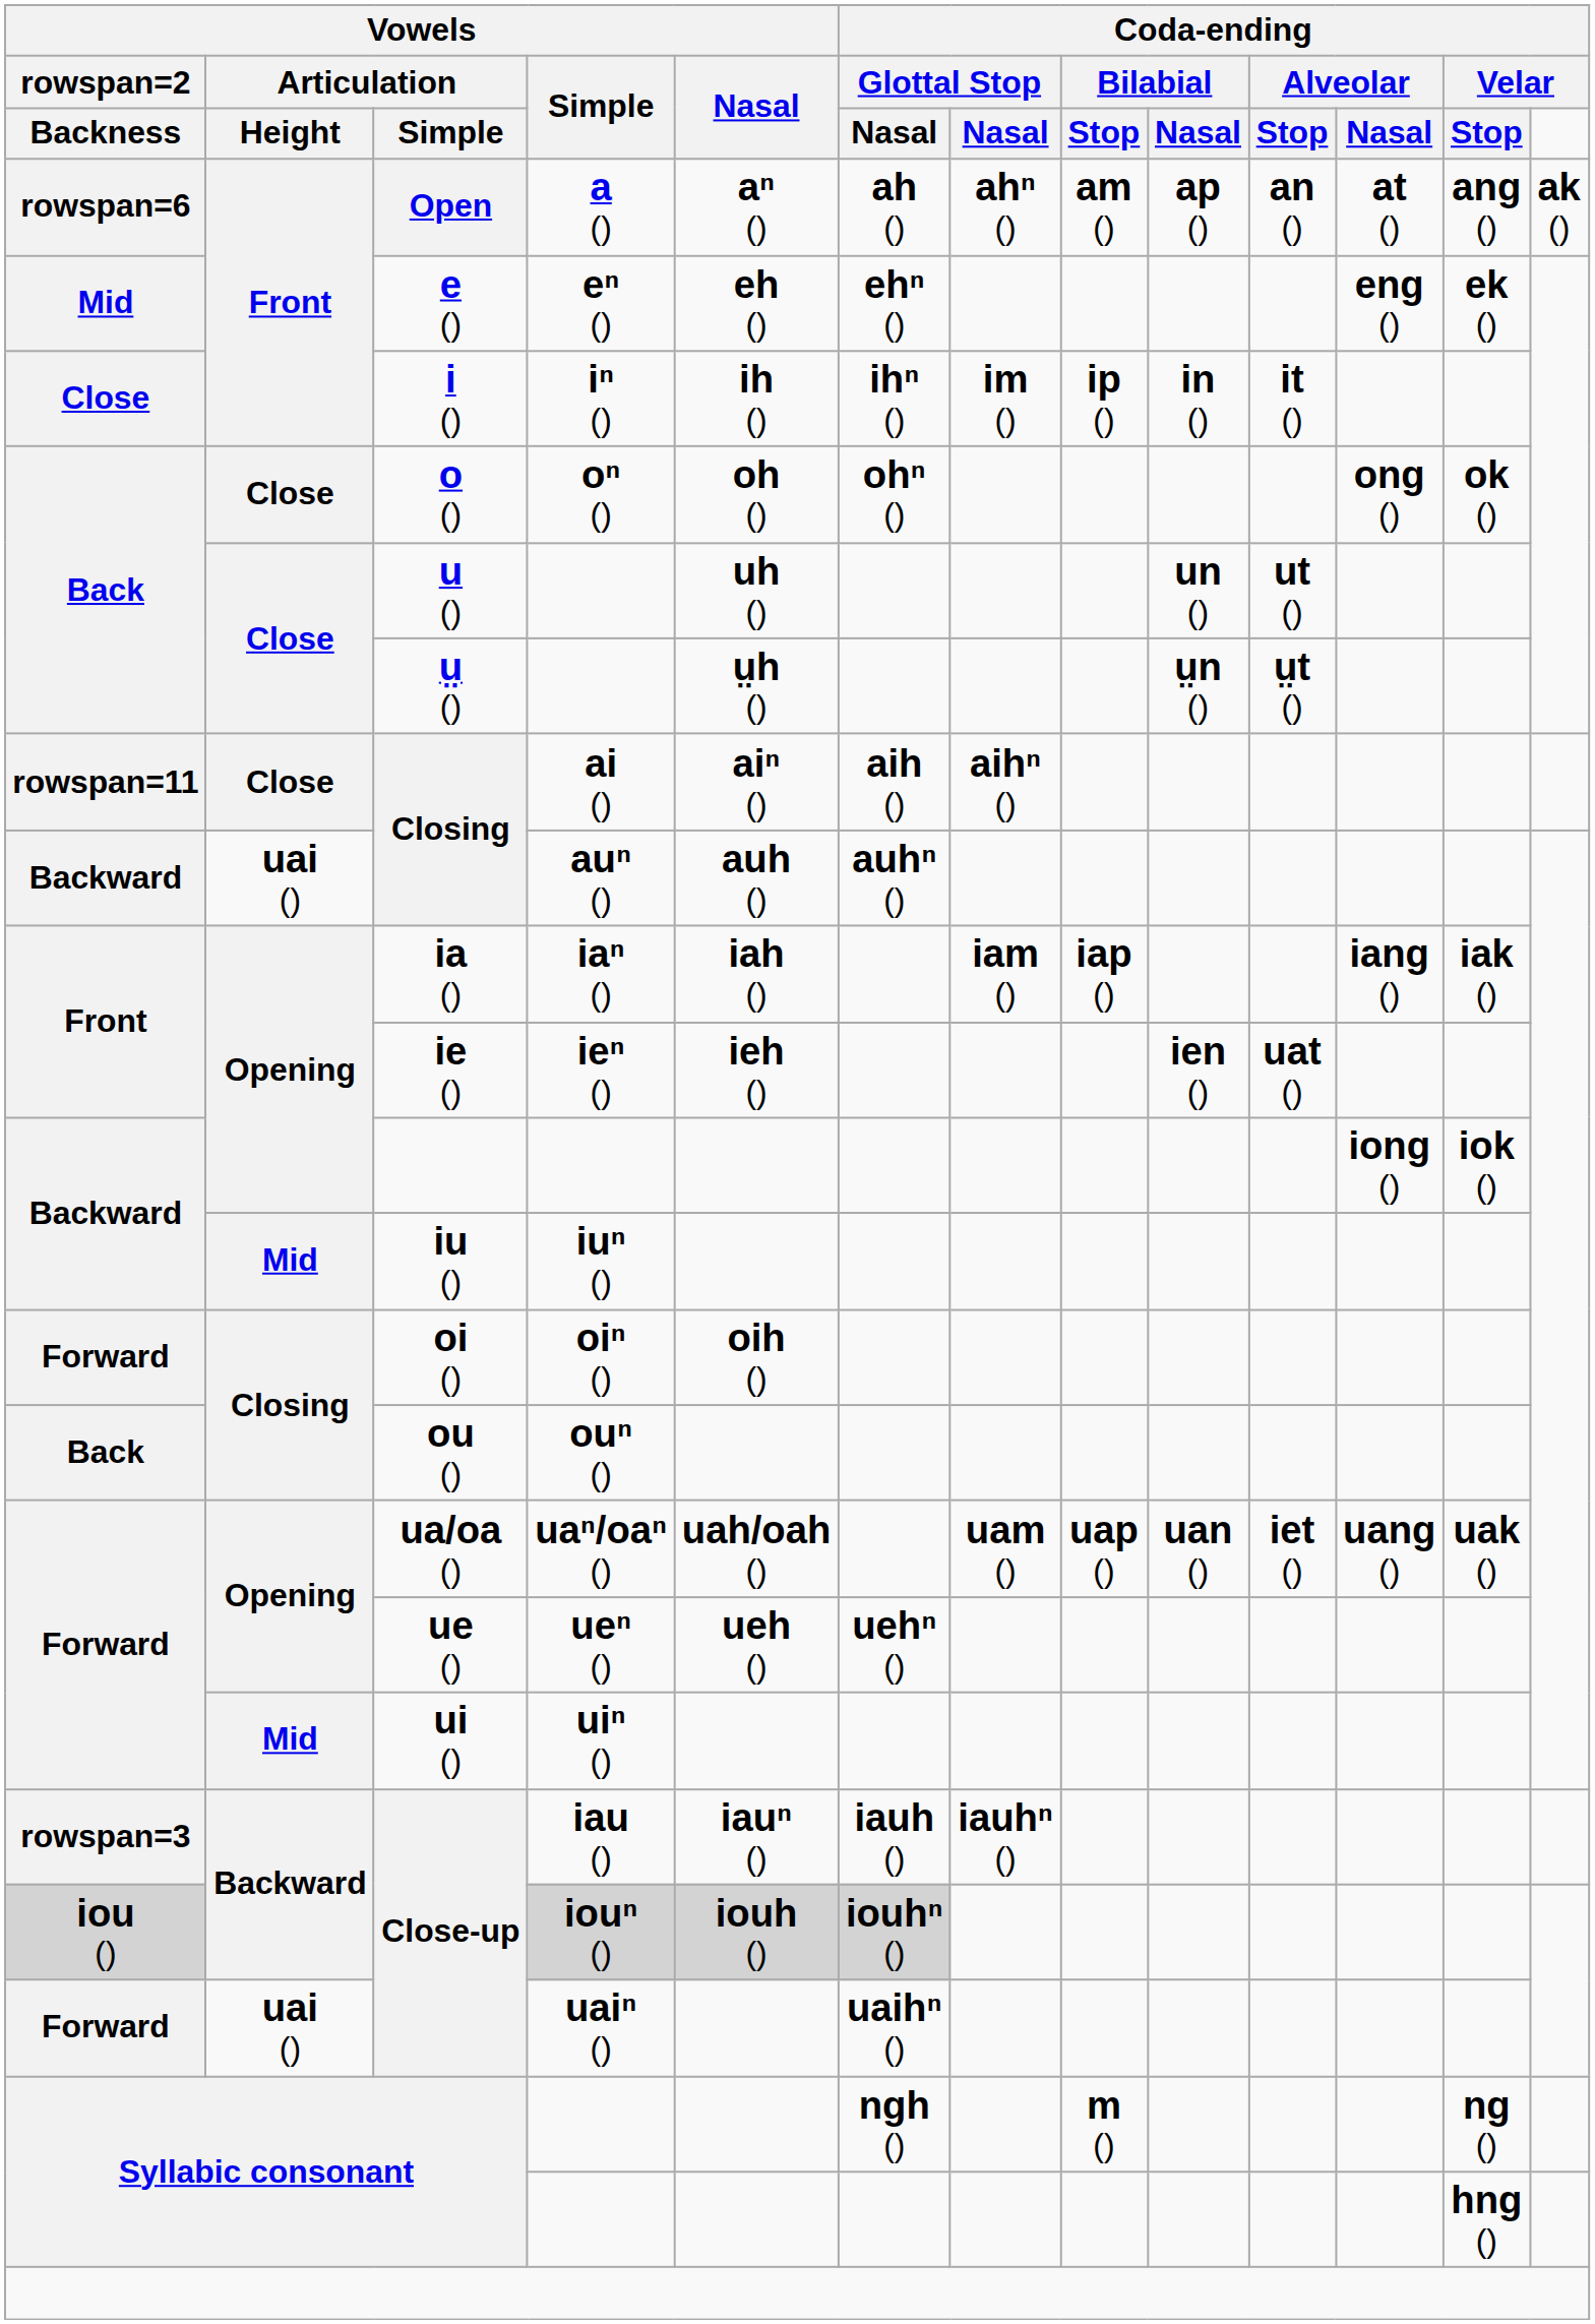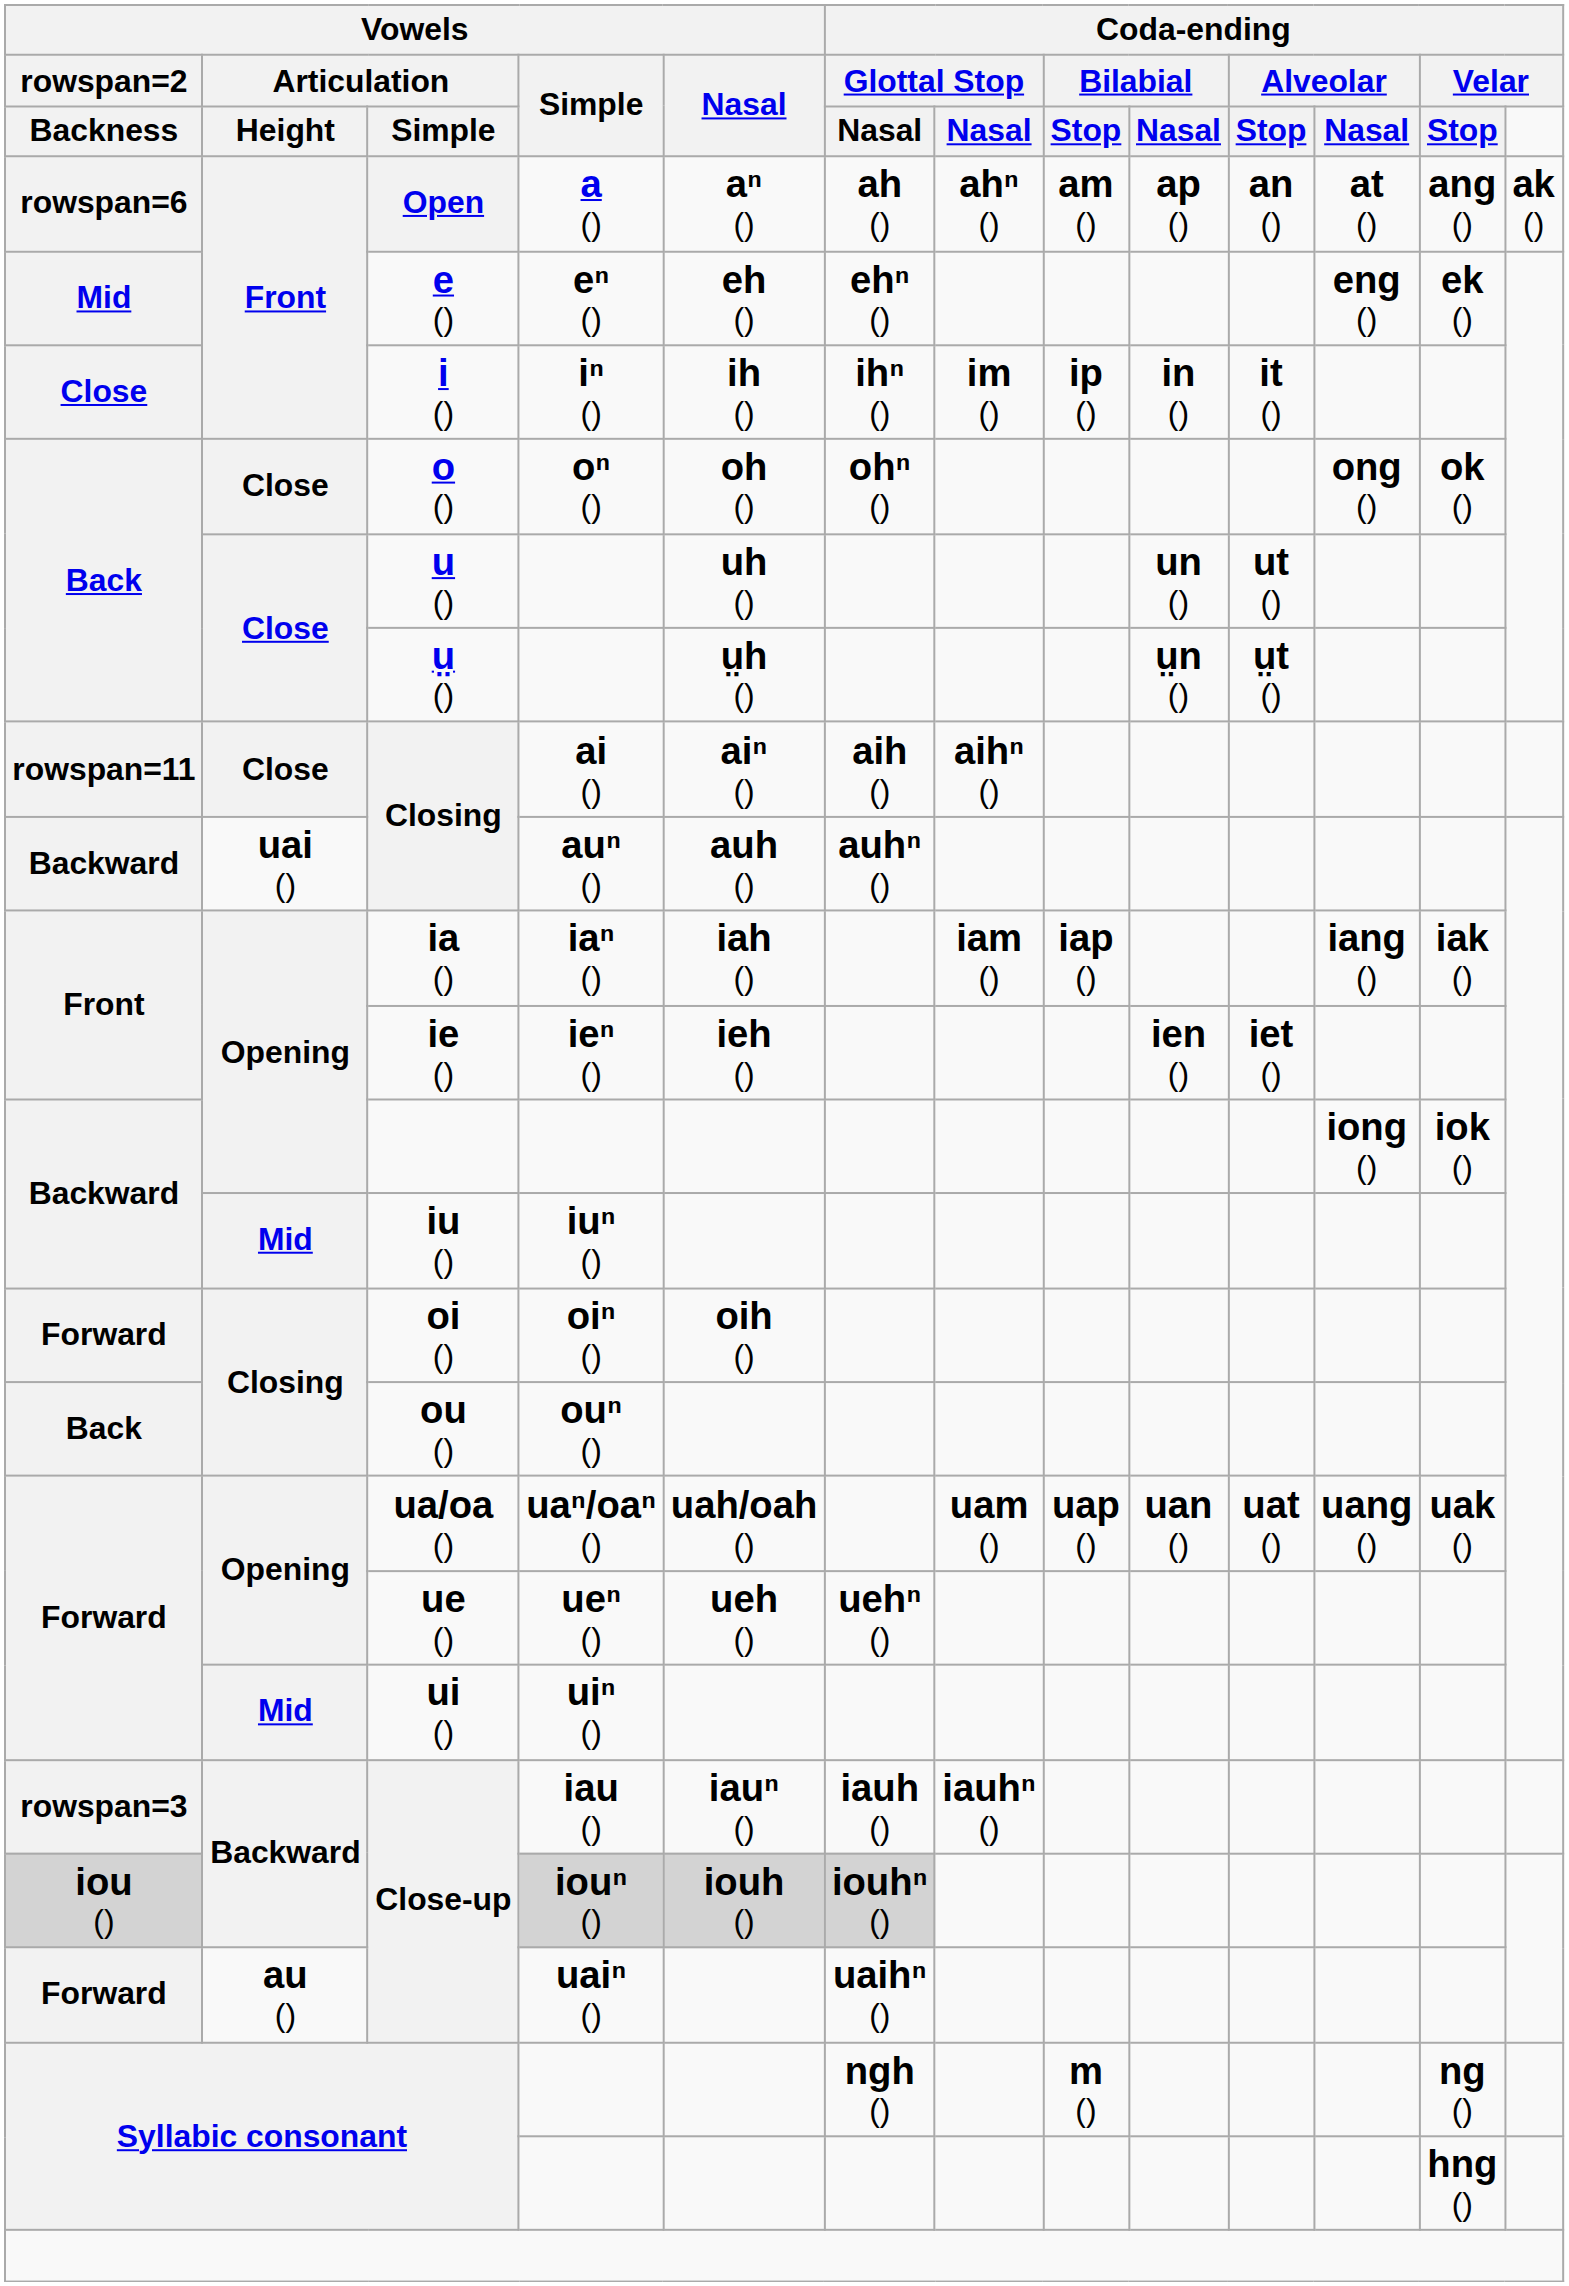ie () | Coda-ending / Alveolar / Stop: uat () -> iet ()
ua/oa () | Coda-ending / Alveolar / Stop: iet () -> uat ()
Forward / Close-up | Vowels / Articulation / Height: uai () -> au ()
